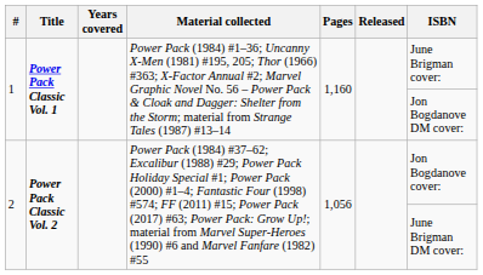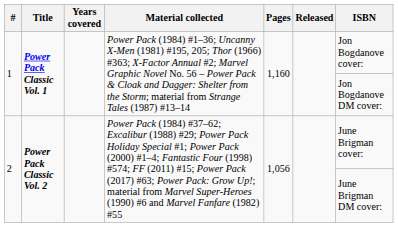row 2 | ISBN: June Brigman cover: -> Jon Bogdanove cover:
row 4 | ISBN: Jon Bogdanove cover: -> June Brigman cover:
